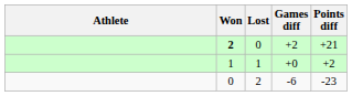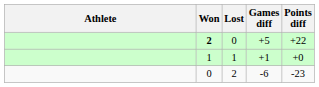row 2 | Games diff: +2 -> +5
row 2 | Points diff: +21 -> +22
row 3 | Games diff: +0 -> +1
row 3 | Points diff: +2 -> +0
